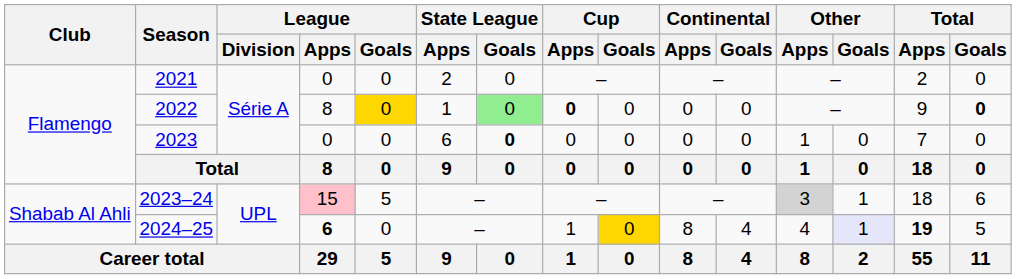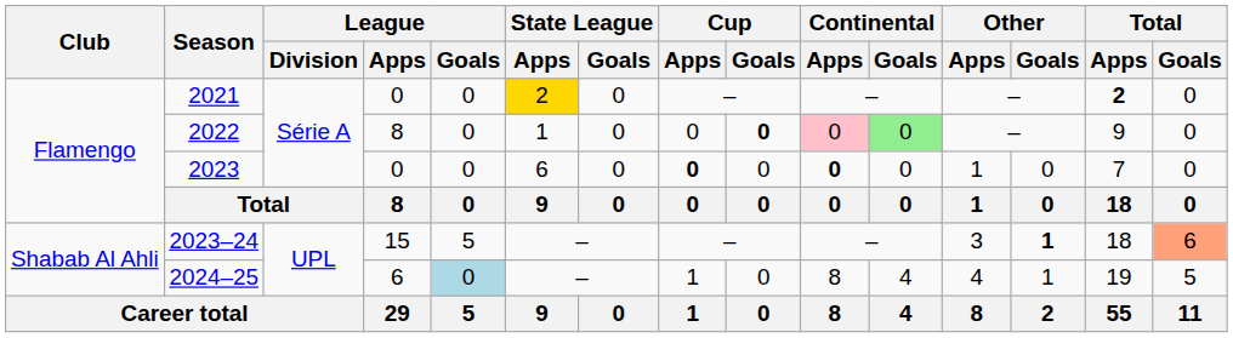2021 | State League / Apps: no background -> gold background
2021 | Total / Apps: normal -> bold
2022 | League / Goals: gold background -> no background
2022 | State League / Goals: lightgreen background -> no background
2022 | Cup / Apps: bold -> normal
2022 | Cup / Goals: normal -> bold
2022 | Continental / Apps: no background -> pink background
2022 | Continental / Goals: no background -> lightgreen background
2022 | Total / Goals: bold -> normal
2023 | State League / Goals: bold -> normal
2023 | Cup / Apps: normal -> bold
2023 | Continental / Apps: normal -> bold
2023–24 | League / Apps: pink background -> no background
2023–24 | Other / Apps: lightgrey background -> no background
2023–24 | Other / Goals: normal -> bold
2023–24 | Total / Goals: no background -> lightsalmon background
2024–25 | League / Apps: bold -> normal
2024–25 | League / Goals: no background -> lightblue background
2024–25 | Cup / Goals: gold background -> no background
2024–25 | Other / Goals: lavender background -> no background
2024–25 | Total / Apps: bold -> normal
